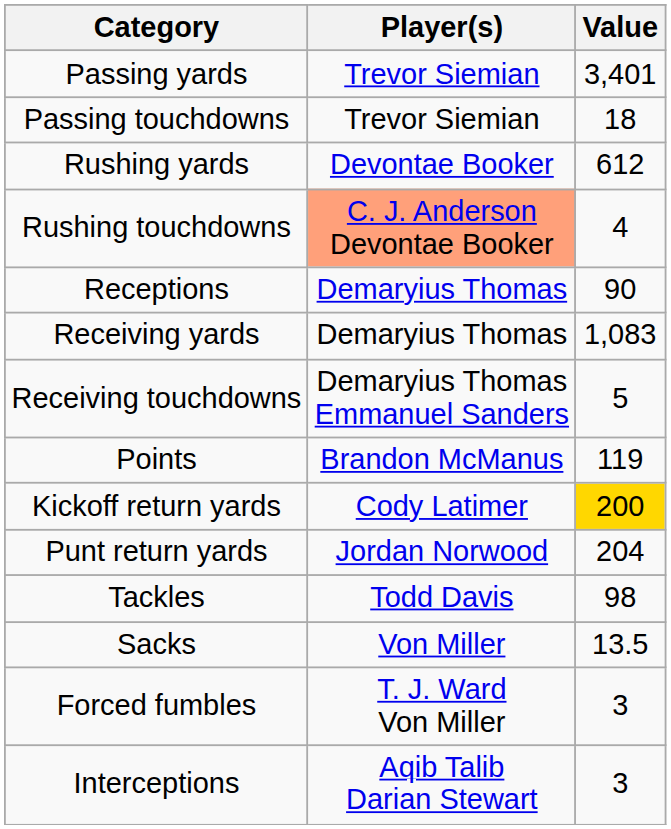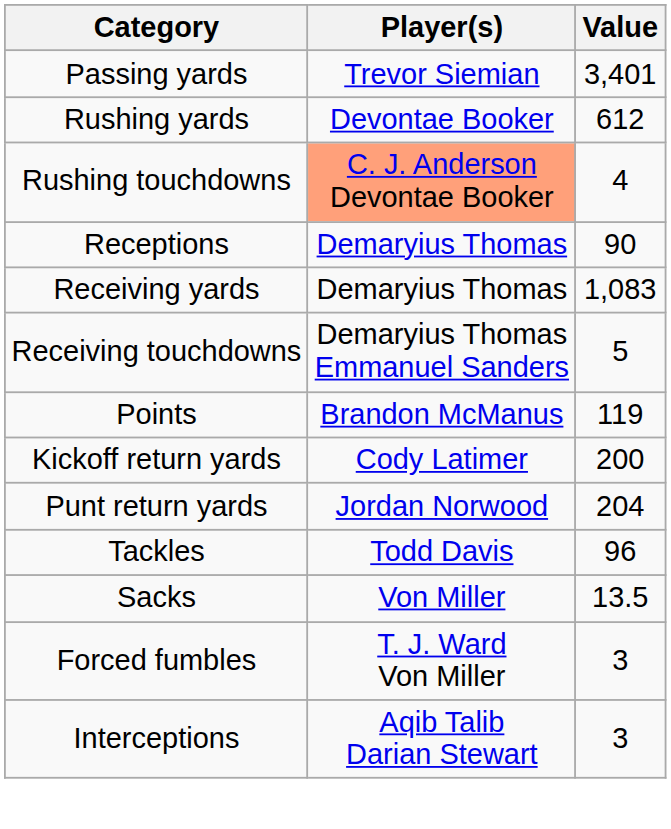- row: Passing touchdowns | Trevor Siemian | 18
Kickoff return yards | Value: gold background -> no background
Tackles | Value: 98 -> 96
